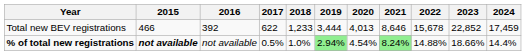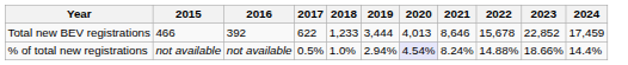row 3 | Year: bold -> normal
row 3 | 2015: bold -> normal
row 3 | 2019: lightgreen background -> no background
row 3 | 2020: no background -> lavender background
row 3 | 2021: lightgreen background -> no background
